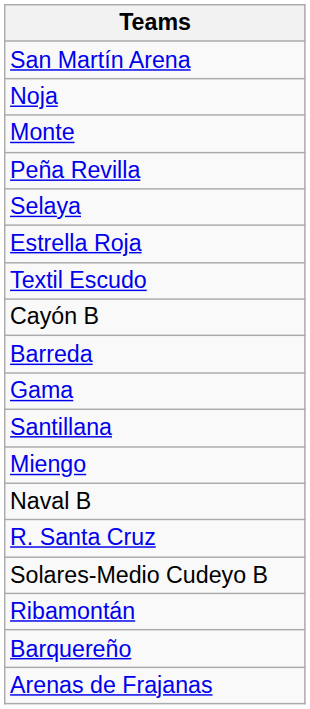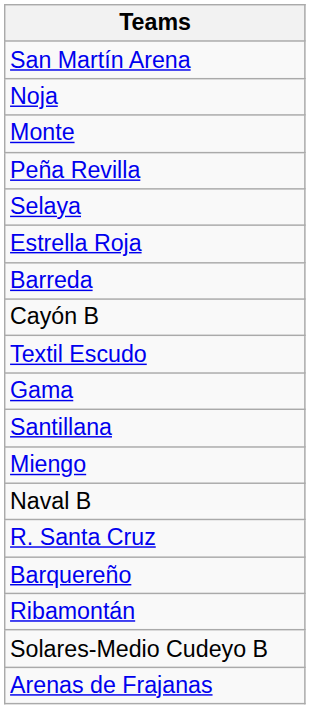row 8 | column 1: Textil Escudo -> Barreda
row 10 | column 1: Barreda -> Textil Escudo
row 16 | column 1: Solares-Medio Cudeyo B -> Barquereño
row 18 | column 1: Barquereño -> Solares-Medio Cudeyo B
